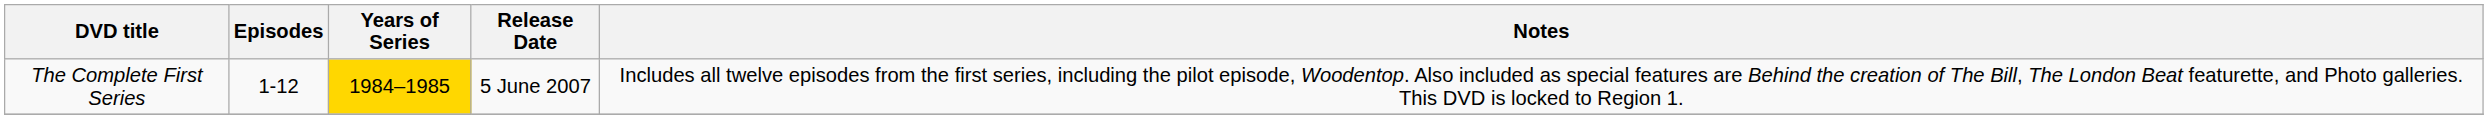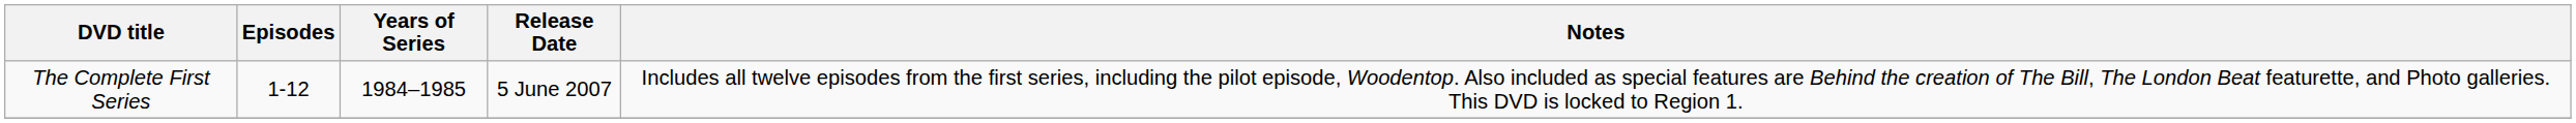The Complete First Series | Years of Series: gold background -> no background
